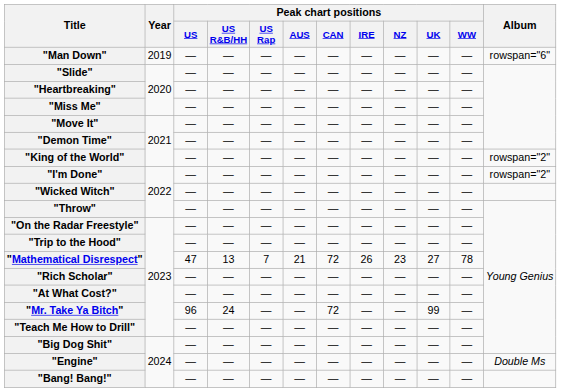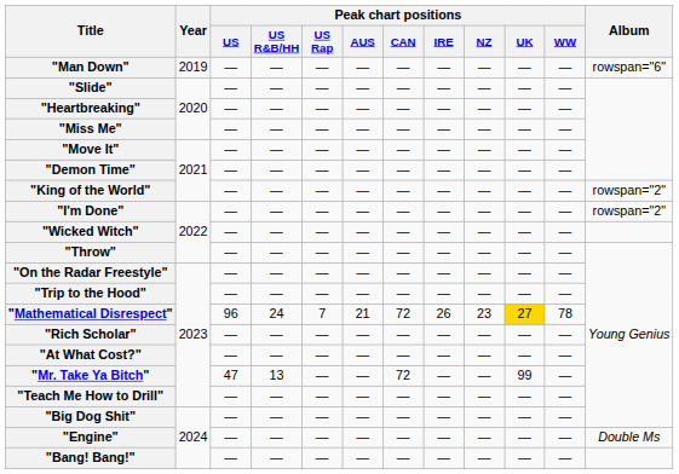"Mathematical Disrespect" | Peak chart positions / US: 47 -> 96
"Mathematical Disrespect" | Peak chart positions / US R&B/HH: 13 -> 24
"Mathematical Disrespect" | Peak chart positions / UK: no background -> gold background
"Mr. Take Ya Bitch" | Peak chart positions / US: 96 -> 47
"Mr. Take Ya Bitch" | Peak chart positions / US R&B/HH: 24 -> 13
